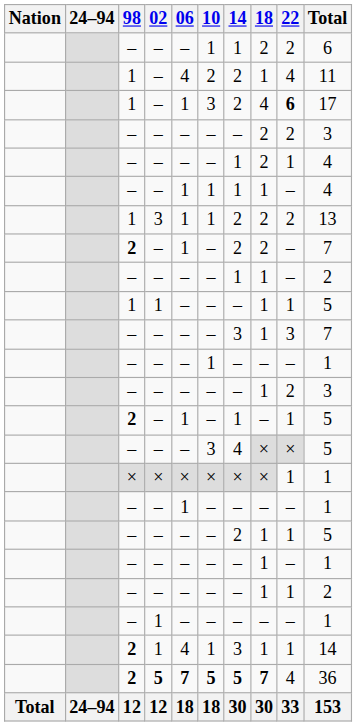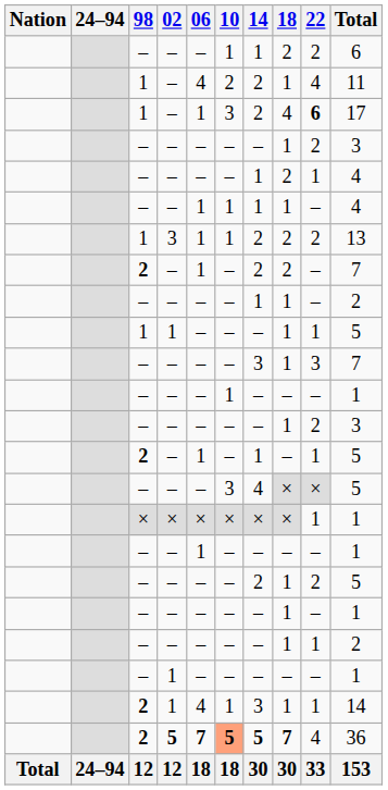row 5 | 18: 2 -> 1
row 19 | 22: 1 -> 2
row 24 | 10: no background -> lightsalmon background
